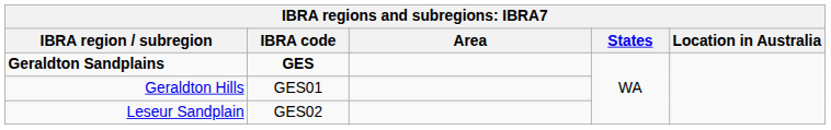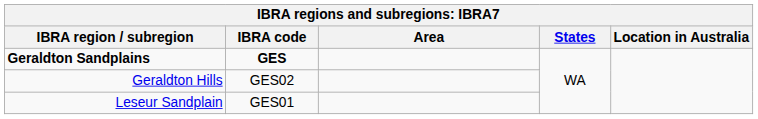Geraldton Hills | IBRA code: GES01 -> GES02
Leseur Sandplain | IBRA code: GES02 -> GES01
